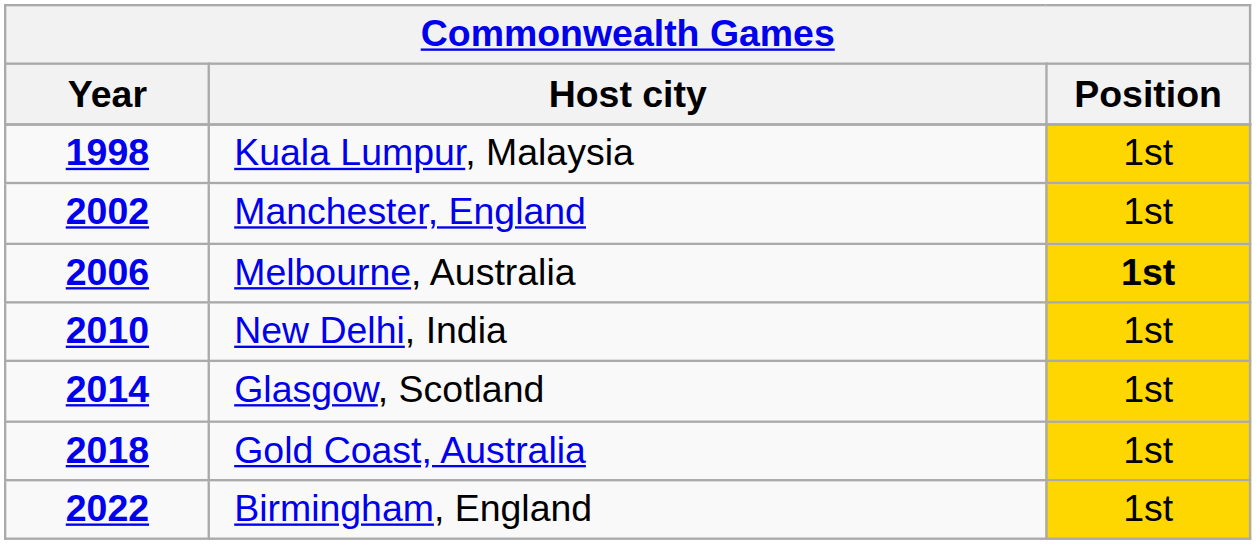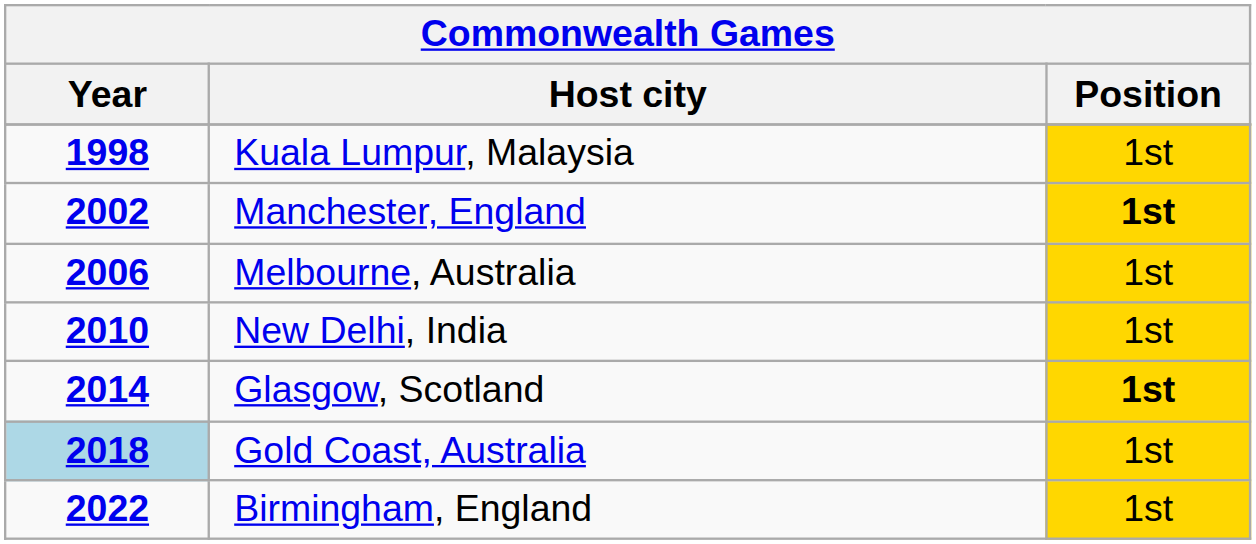Manchester, England | Position: normal -> bold
Melbourne, Australia | Position: bold -> normal
Glasgow, Scotland | Position: normal -> bold
Gold Coast, Australia | Year: no background -> lightblue background
